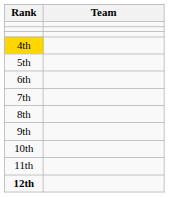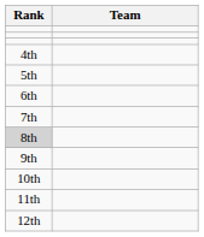row 5 | Rank: gold background -> no background
row 9 | Rank: no background -> lightgrey background
row 13 | Rank: bold -> normal
